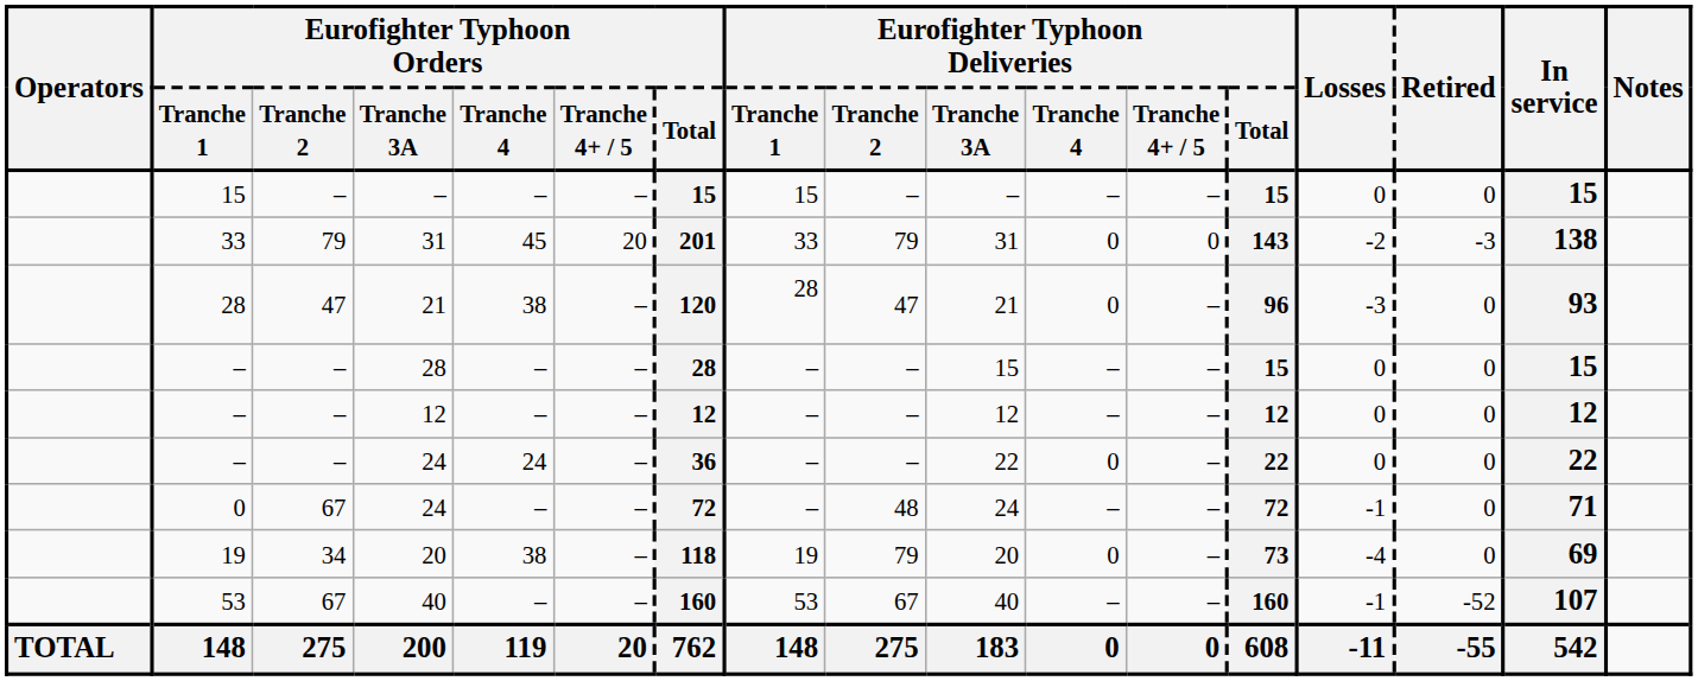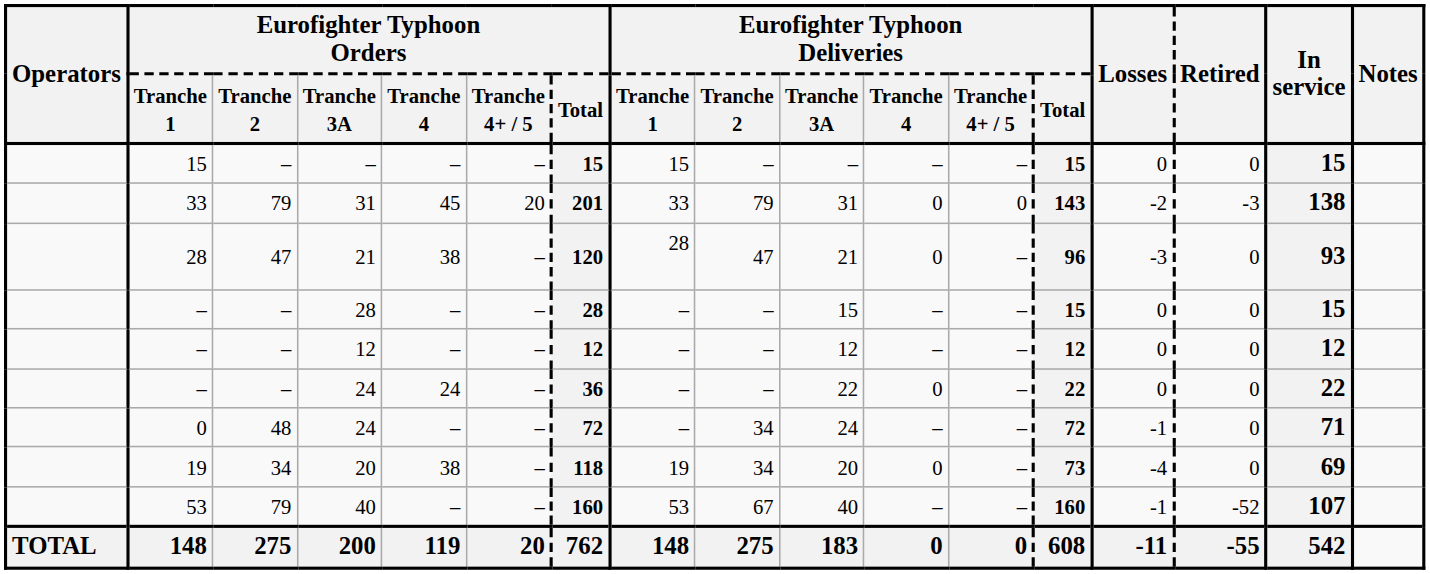row 9 | Eurofighter Typhoon Orders / Tranche 2: 67 -> 48
row 9 | Eurofighter Typhoon Deliveries / Tranche 2: 48 -> 34
row 10 | Eurofighter Typhoon Deliveries / Tranche 2: 79 -> 34
row 11 | Eurofighter Typhoon Orders / Tranche 2: 67 -> 79
